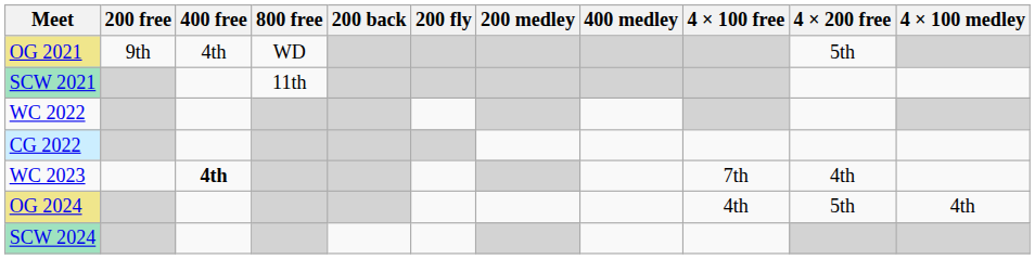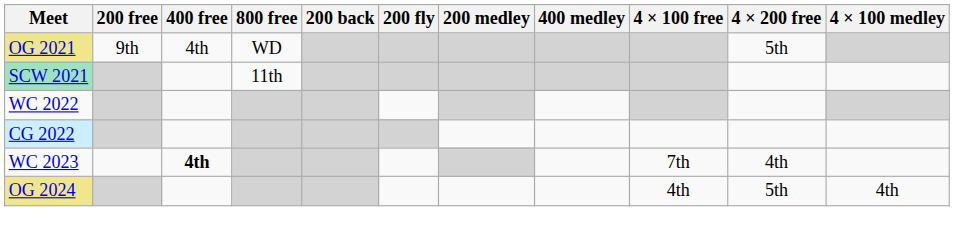- row: SCW 2024
